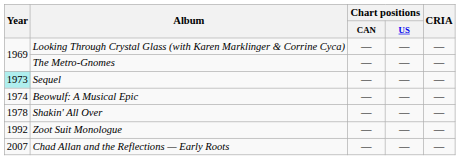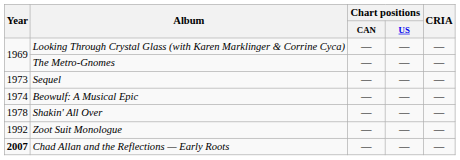Sequel | Year: paleturquoise background -> no background
Chad Allan and the Reflections — Early Roots | Year: normal -> bold
